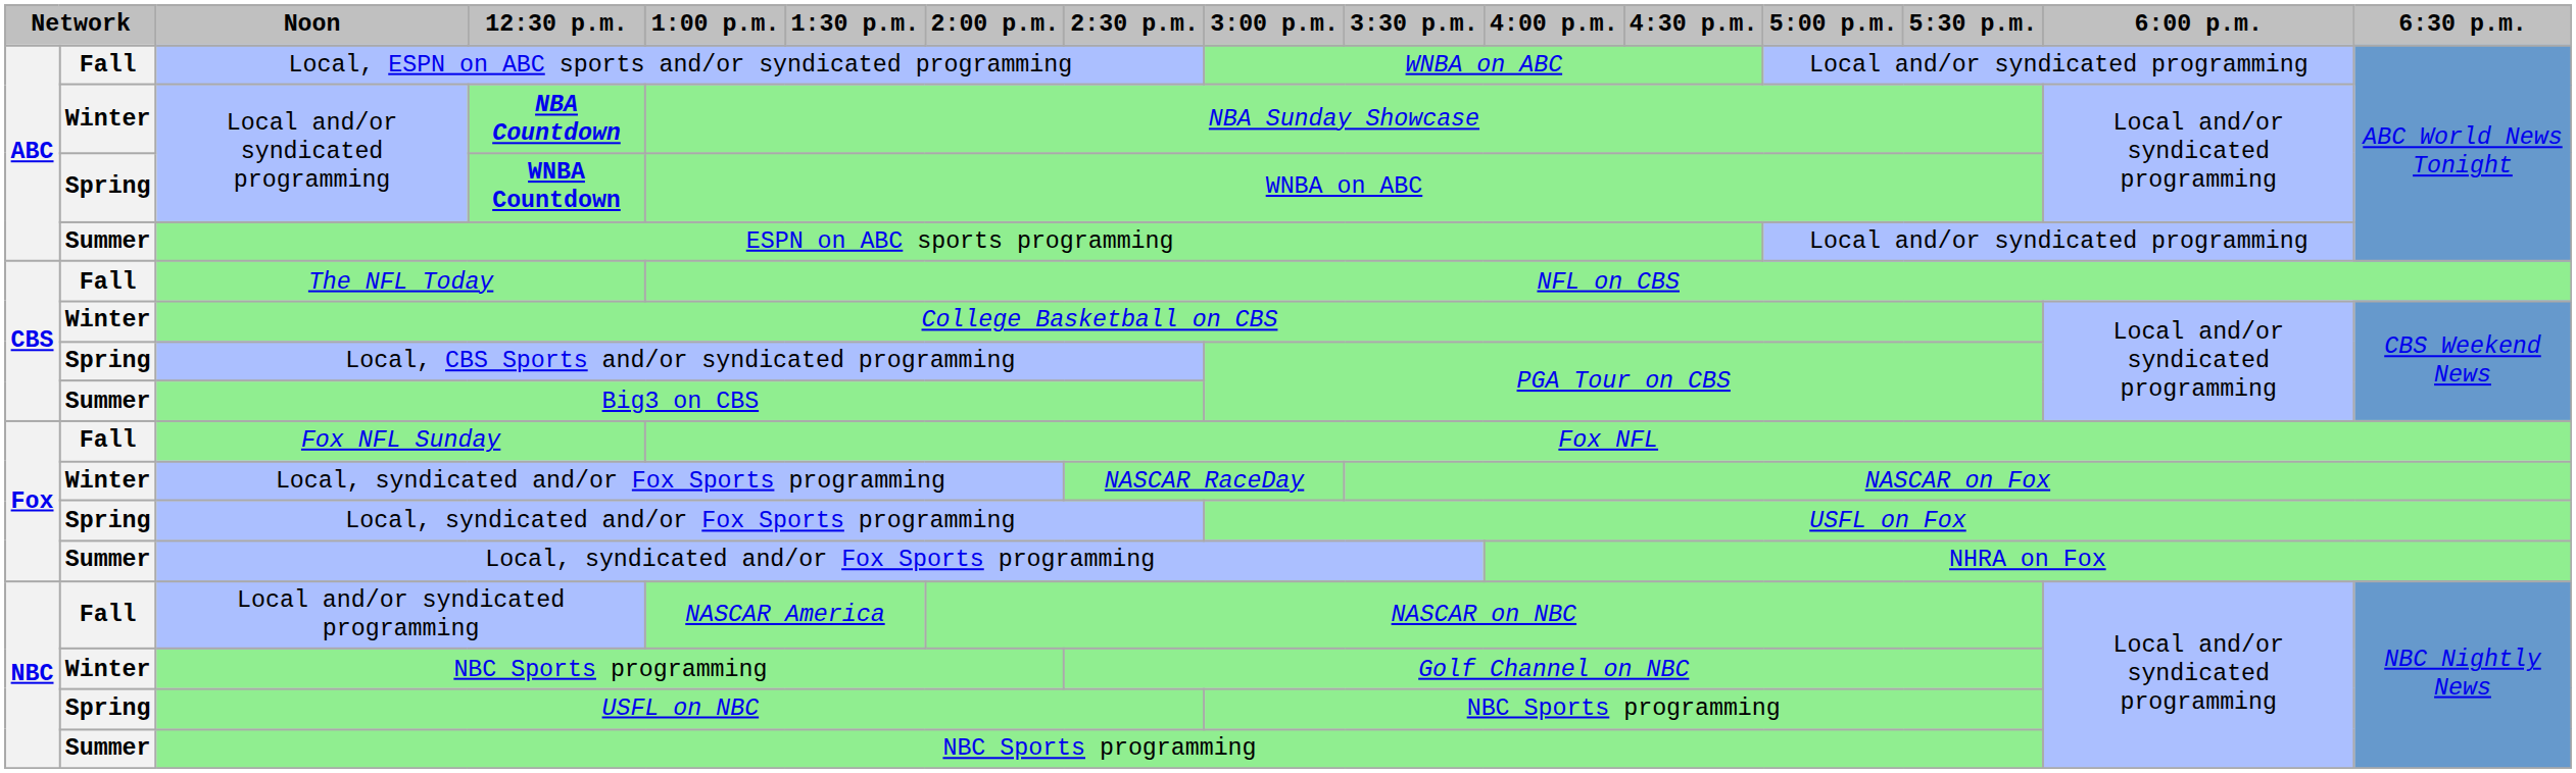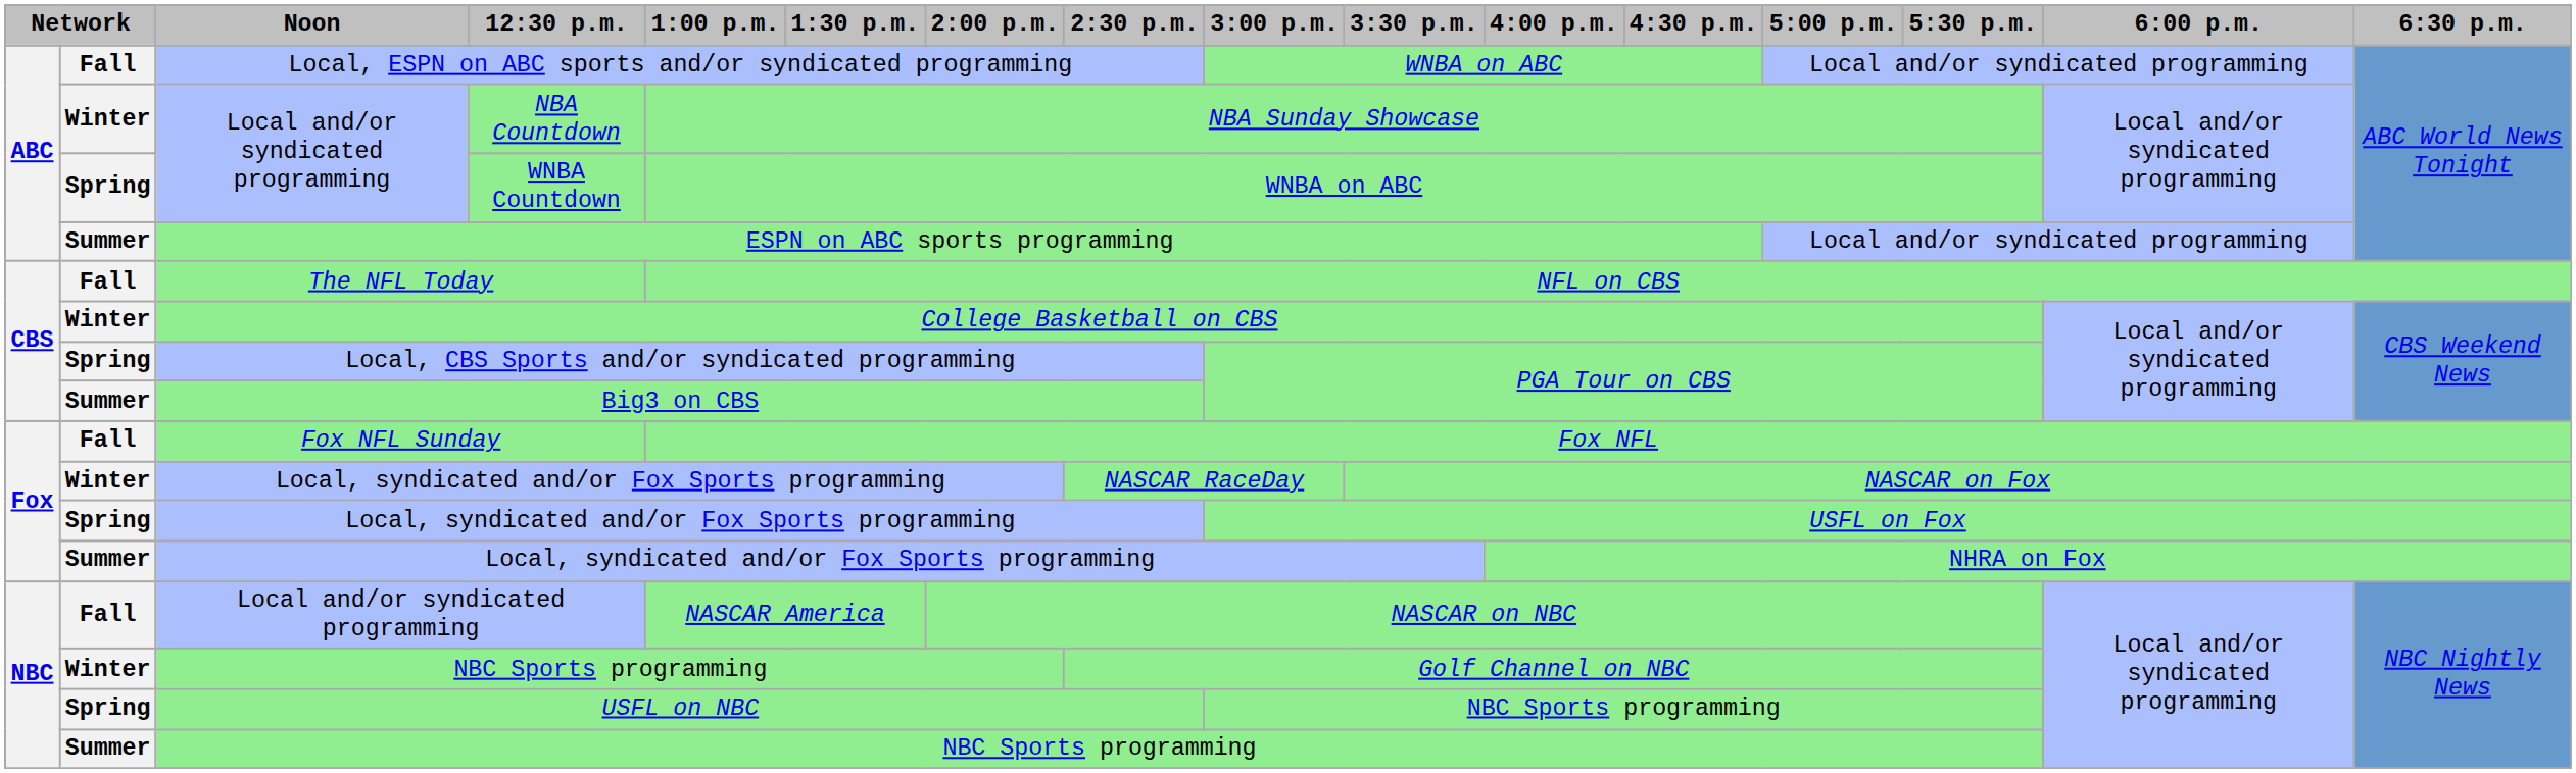NBA Countdown | 12:30 p.m.: bold -> normal
WNBA Countdown | 12:30 p.m.: bold -> normal
